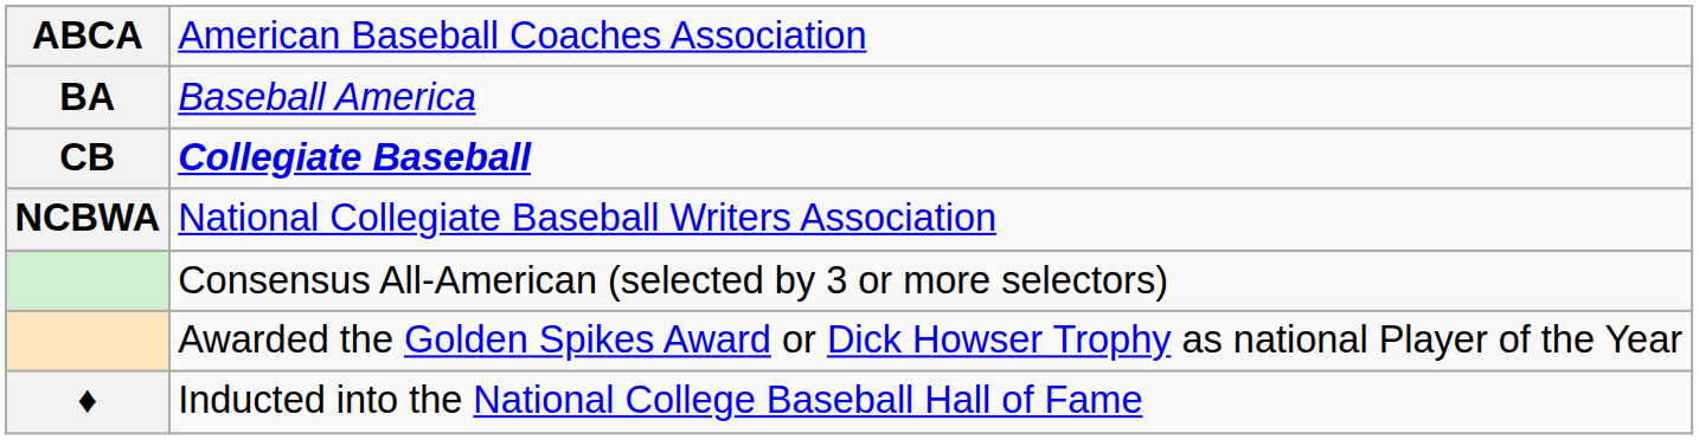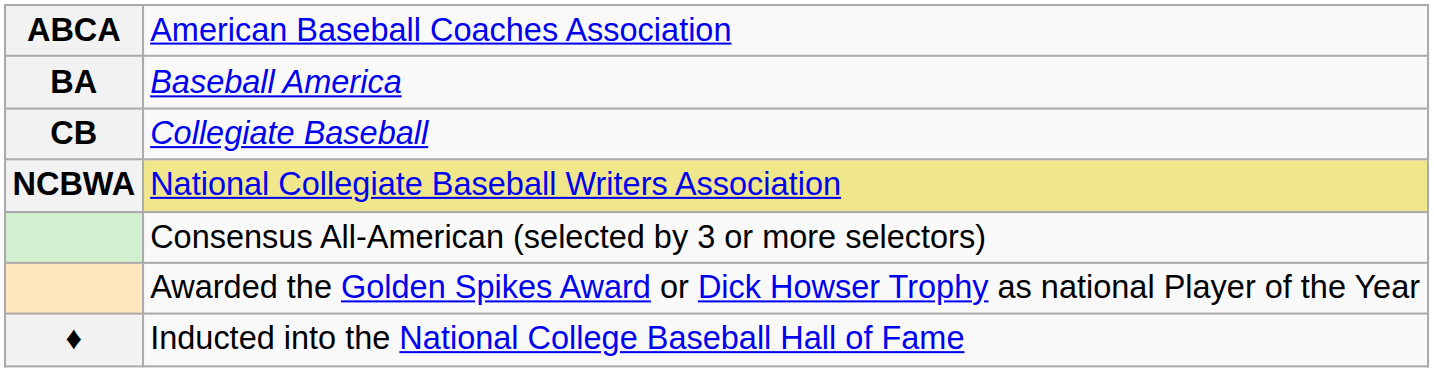Collegiate Baseball | column 2: bold -> normal
National Collegiate Baseball Writers Association | column 2: no background -> khaki background
